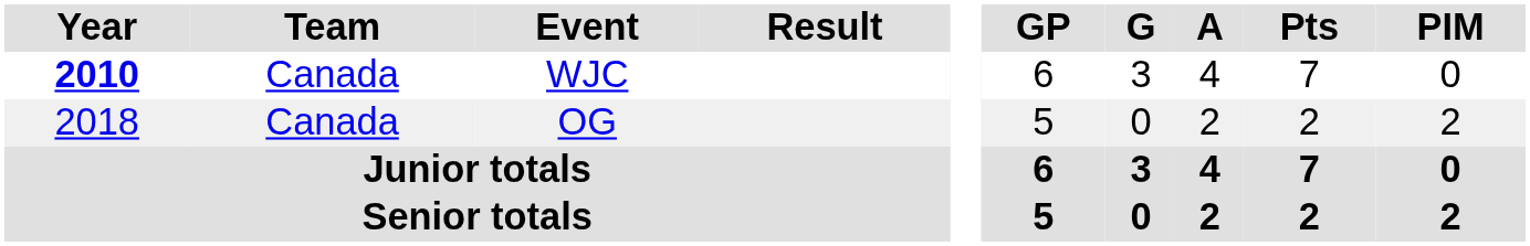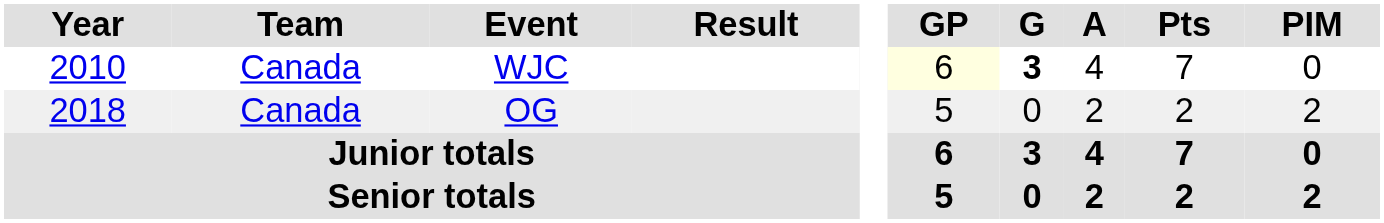WJC | Year: bold -> normal
WJC | GP: no background -> lightyellow background
WJC | G: normal -> bold
